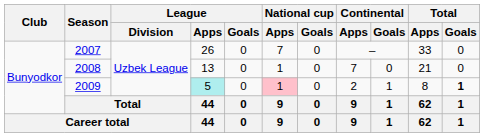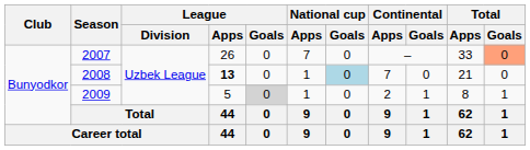2007 | Total / Goals: no background -> lightsalmon background
2008 | League / Apps: normal -> bold
2008 | National cup / Goals: no background -> lightblue background
2009 | League / Apps: paleturquoise background -> no background
2009 | League / Goals: no background -> lightgrey background
2009 | National cup / Apps: pink background -> no background
2009 | Total / Goals: bold -> normal
